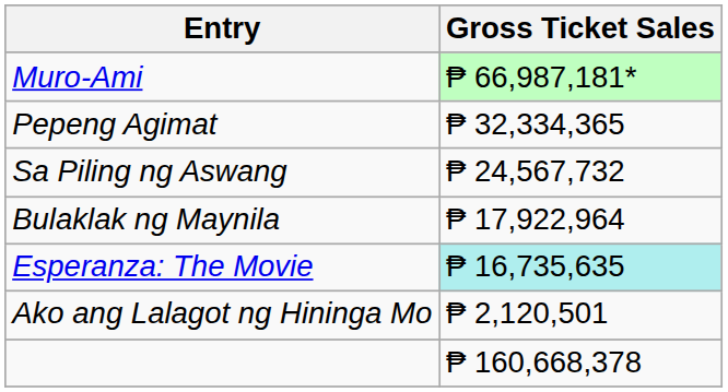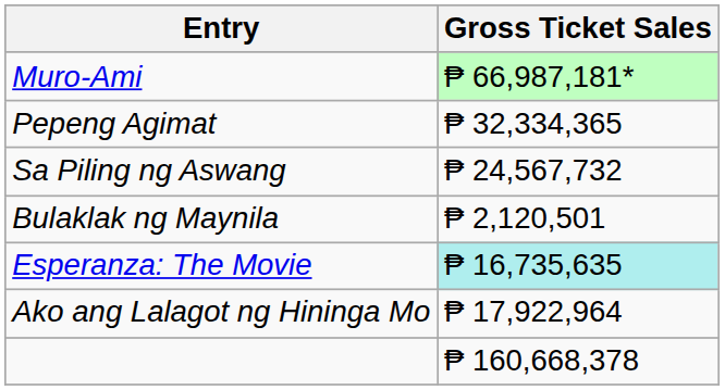Bulaklak ng Maynila | Gross Ticket Sales: ₱ 17,922,964 -> ₱ 2,120,501
Ako ang Lalagot ng Hininga Mo | Gross Ticket Sales: ₱ 2,120,501 -> ₱ 17,922,964
